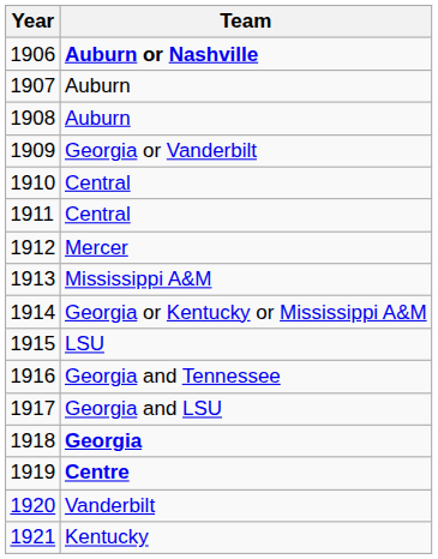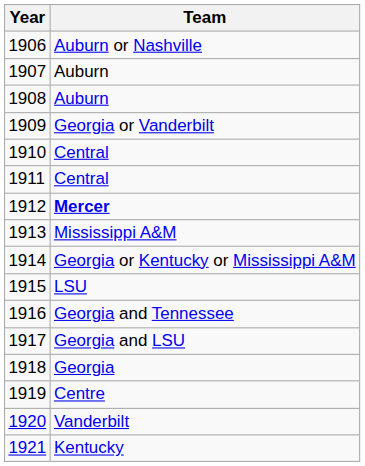1906 | Team: bold -> normal
1912 | Team: normal -> bold
1918 | Team: bold -> normal
1919 | Team: bold -> normal
